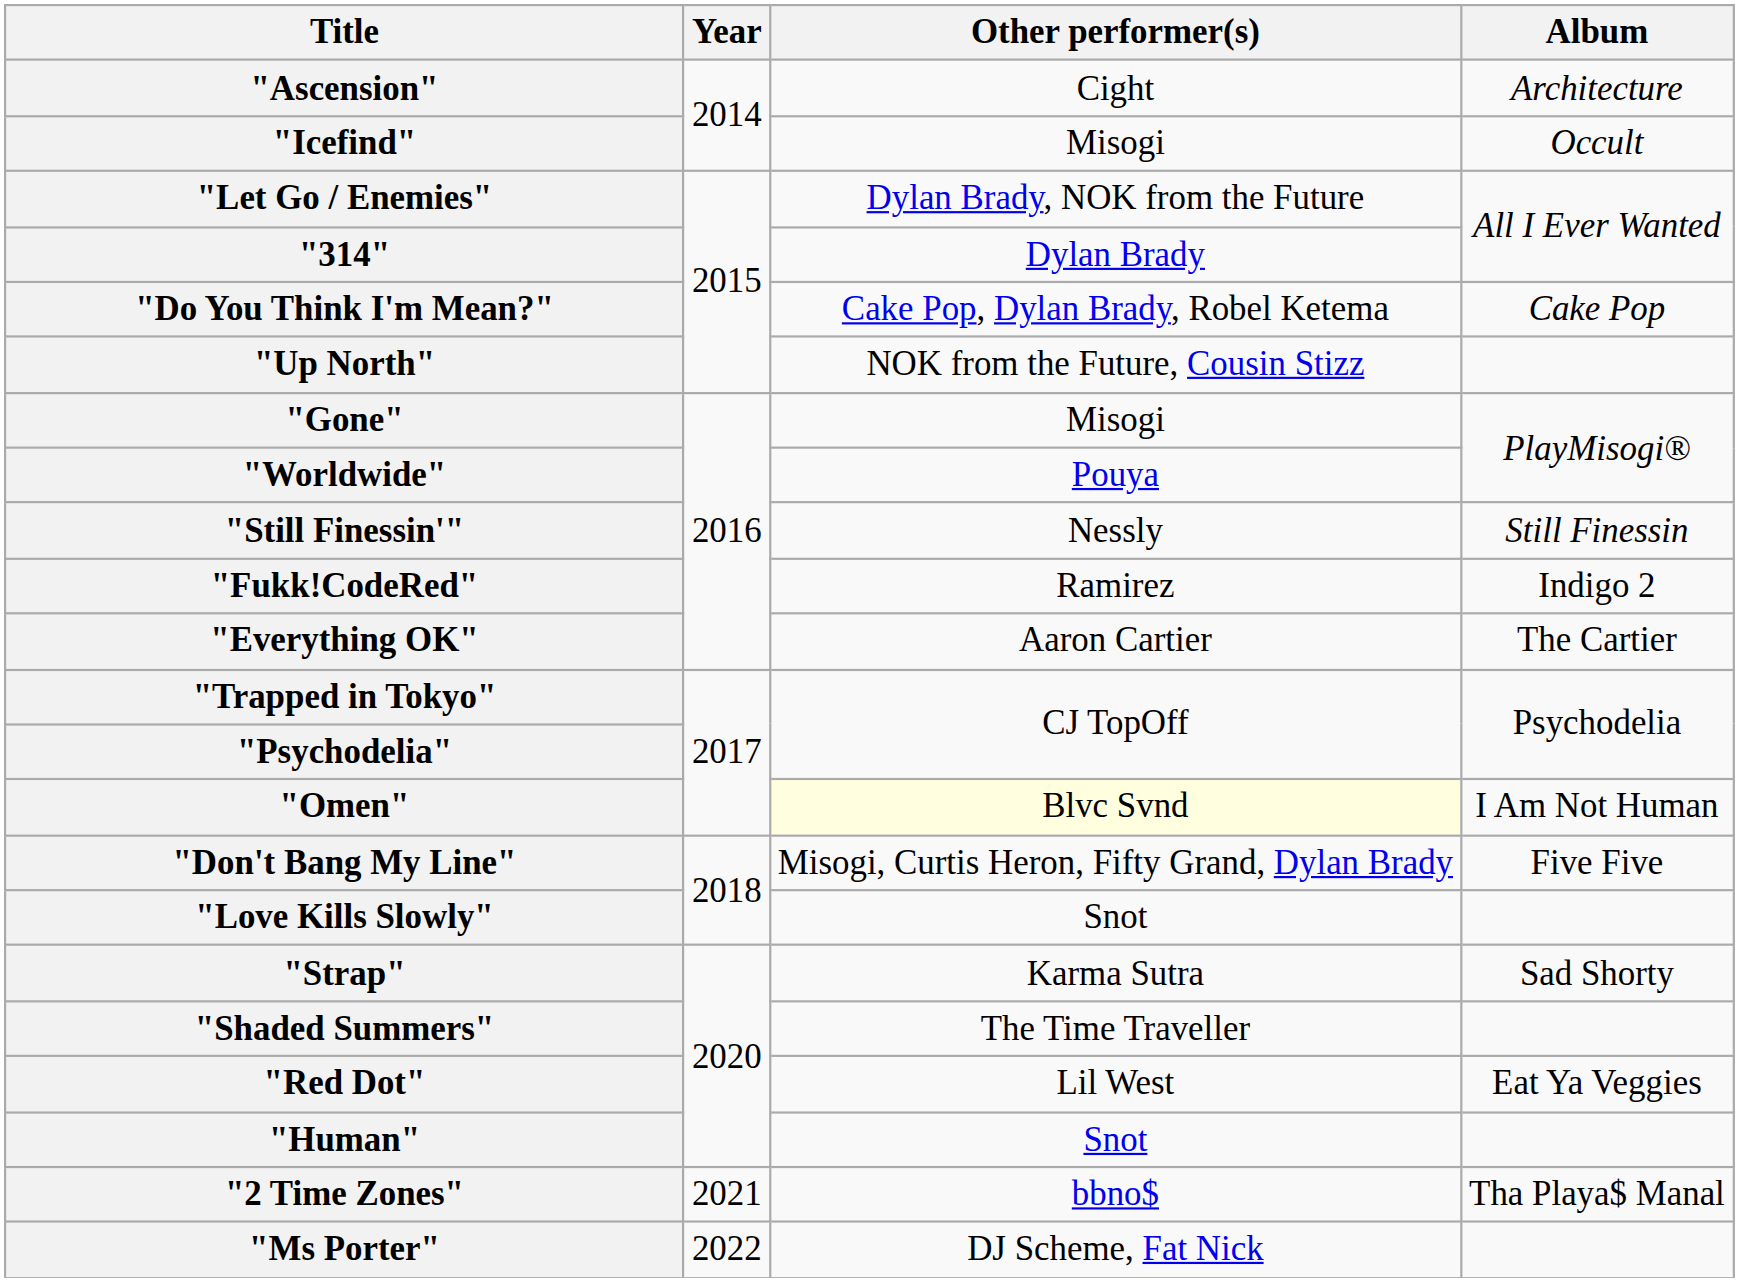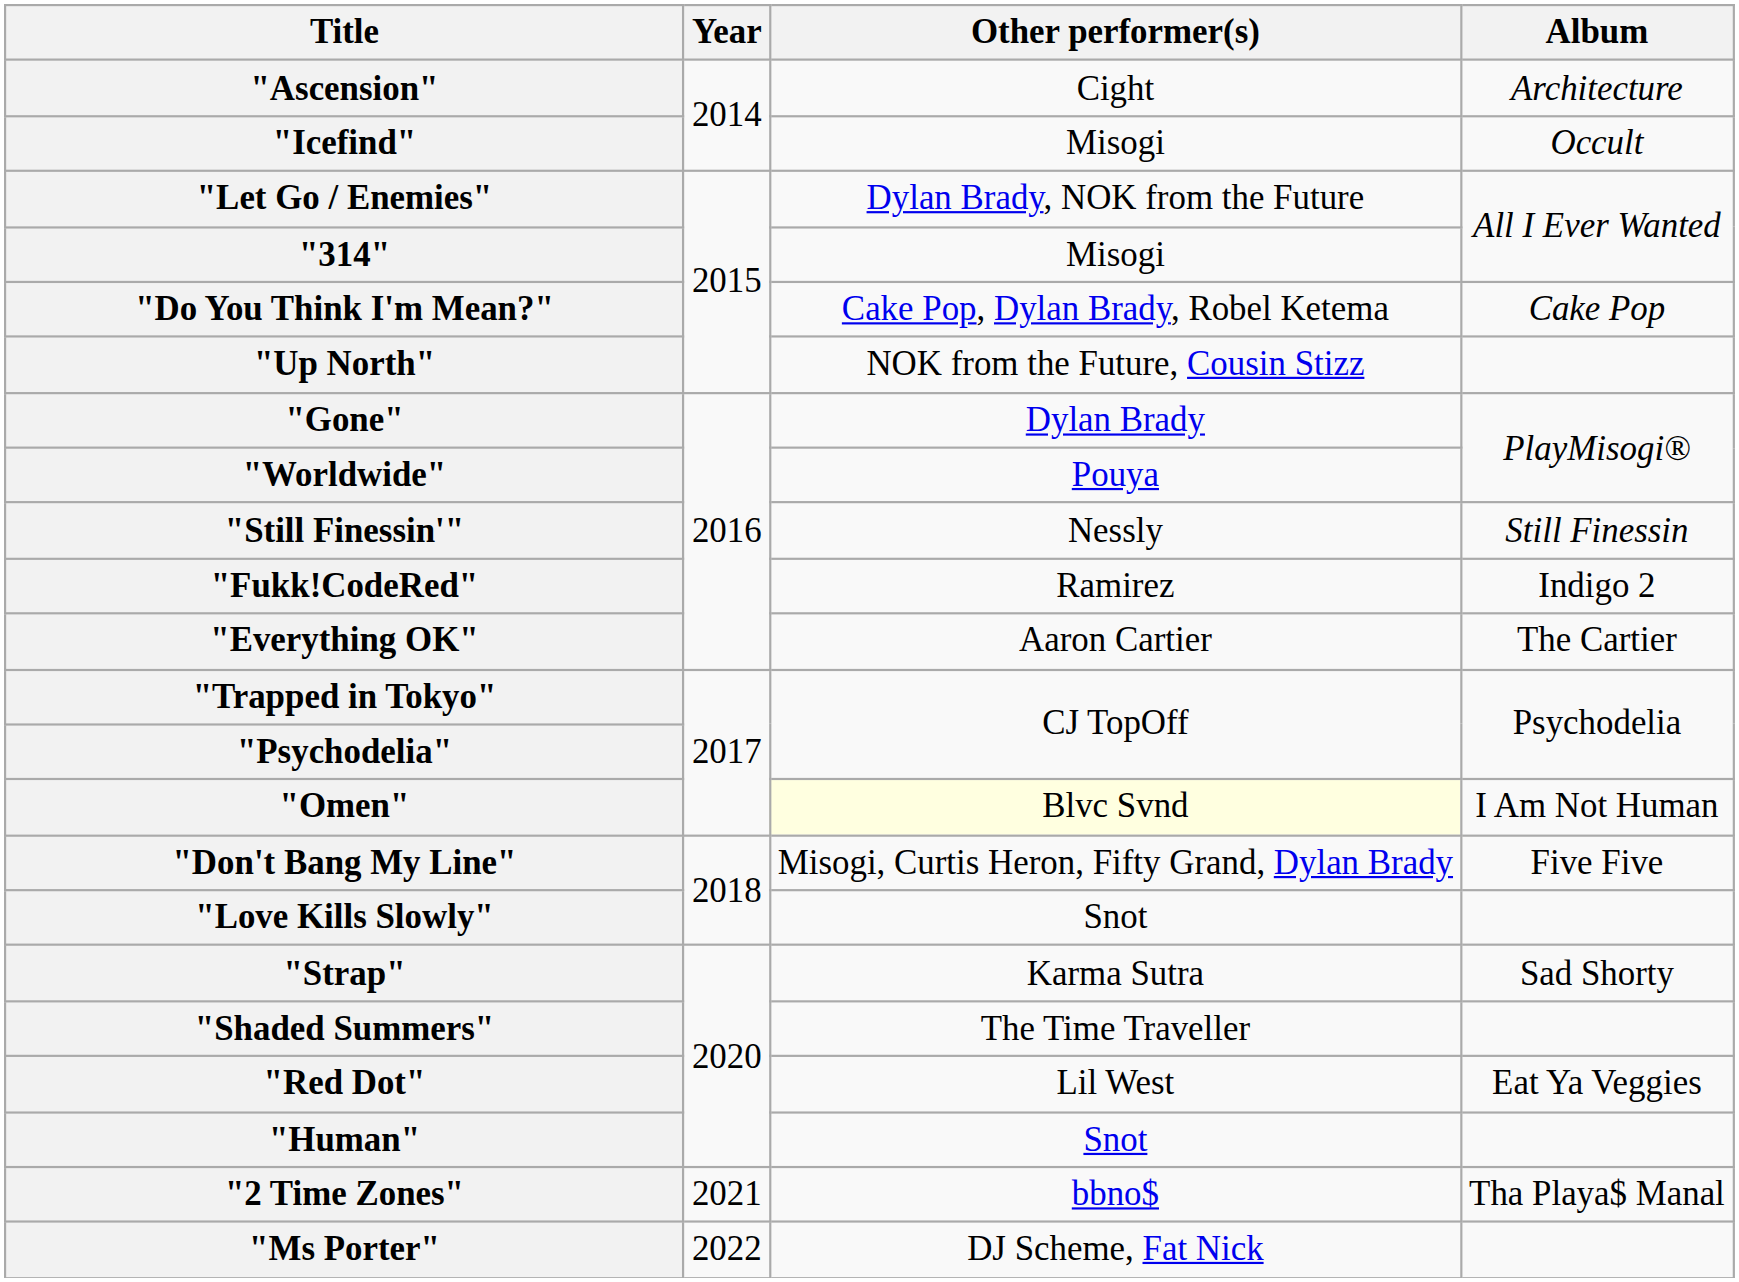"314" | Other performer(s): Dylan Brady -> Misogi
"Gone" | Other performer(s): Misogi -> Dylan Brady
